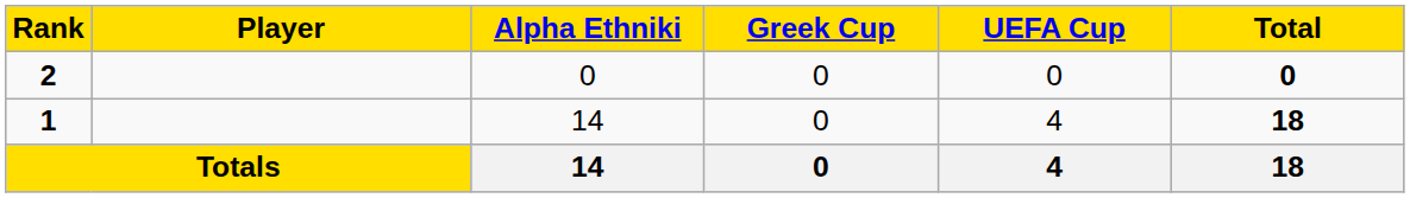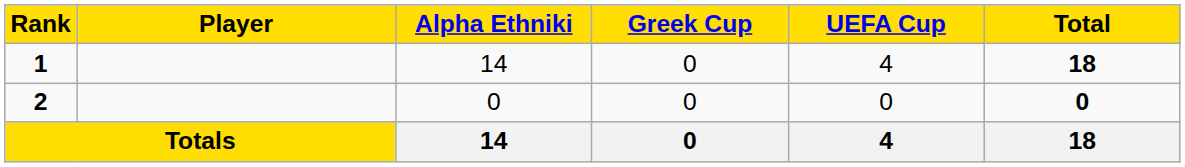rows swapped: 1 <-> 2
